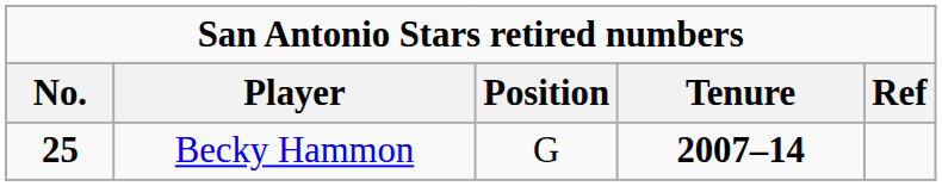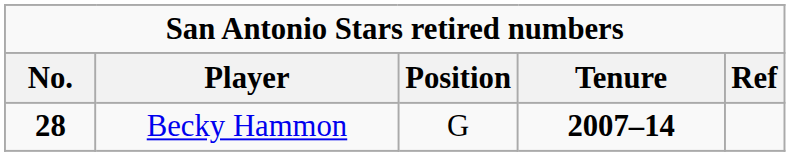Becky Hammon | No.: 25 -> 28
